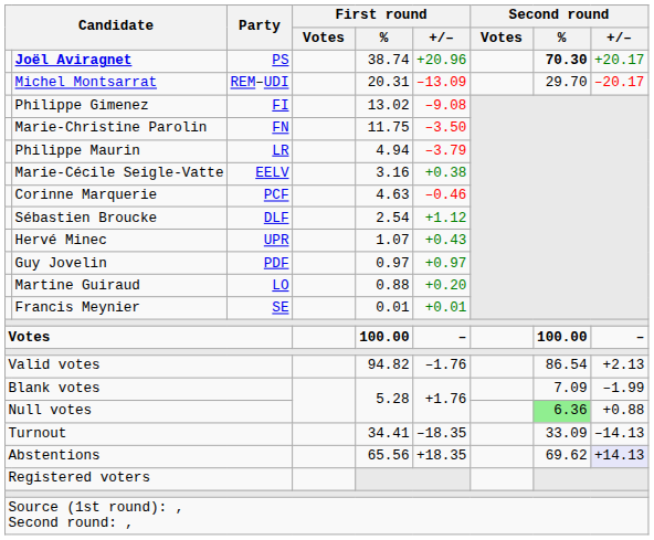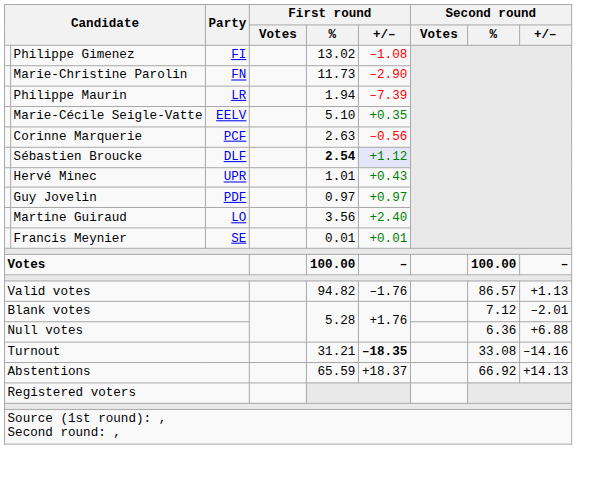- row: Joël Aviragnet | PS | 38.74 | +20.96 | 70.30 | +20.17
- row: Michel Montsarrat | REM–UDI | 20.31 | –13.09 | 29.70 | –20.17
Philippe Gimenez | First round / +/–: –9.08 -> –1.08
Marie-Christine Parolin | First round / %: 11.75 -> 11.73
Marie-Christine Parolin | First round / +/–: –3.50 -> –2.90
Philippe Maurin | First round / %: 4.94 -> 1.94
Philippe Maurin | First round / +/–: –3.79 -> –7.39
Marie-Cécile Seigle-Vatte | First round / %: 3.16 -> 5.10
Marie-Cécile Seigle-Vatte | First round / +/–: +0.38 -> +0.35
Corinne Marquerie | First round / %: 4.63 -> 2.63
Corinne Marquerie | First round / +/–: –0.46 -> –0.56
Sébastien Broucke | First round / %: normal -> bold
Sébastien Broucke | First round / +/–: no background -> lavender background
Hervé Minec | First round / %: 1.07 -> 1.01
Martine Guiraud | First round / %: 0.88 -> 3.56
Martine Guiraud | First round / +/–: +0.20 -> +2.40
Valid votes | Second round / %: 86.54 -> 86.57
Valid votes | Second round / +/–: +2.13 -> +1.13
Blank votes | Second round / %: 7.09 -> 7.12
Blank votes | Second round / +/–: –1.99 -> –2.01
Null votes | Second round / %: lightgreen background -> no background
Null votes | Second round / +/–: +0.88 -> +6.88
Turnout | First round / %: 34.41 -> 31.21
Turnout | First round / +/–: normal -> bold
Turnout | Second round / %: 33.09 -> 33.08
Turnout | Second round / +/–: –14.13 -> –14.16
Abstentions | First round / %: 65.56 -> 65.59
Abstentions | First round / +/–: +18.35 -> +18.37
Abstentions | Second round / %: 69.62 -> 66.92
Abstentions | Second round / +/–: lavender background -> no background
